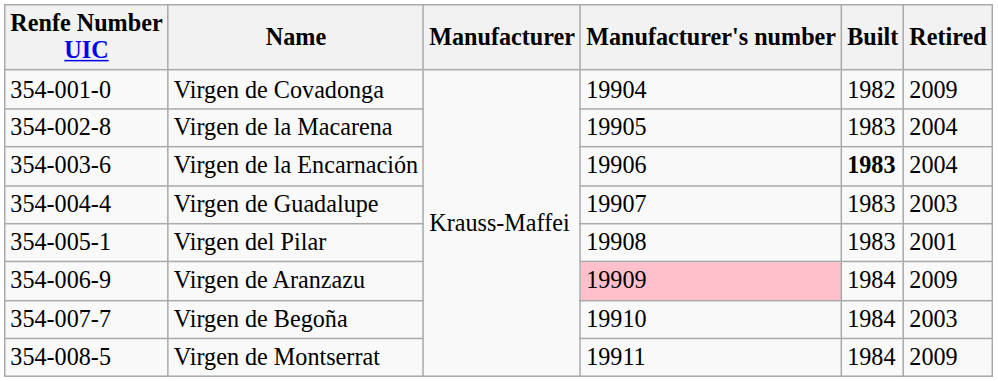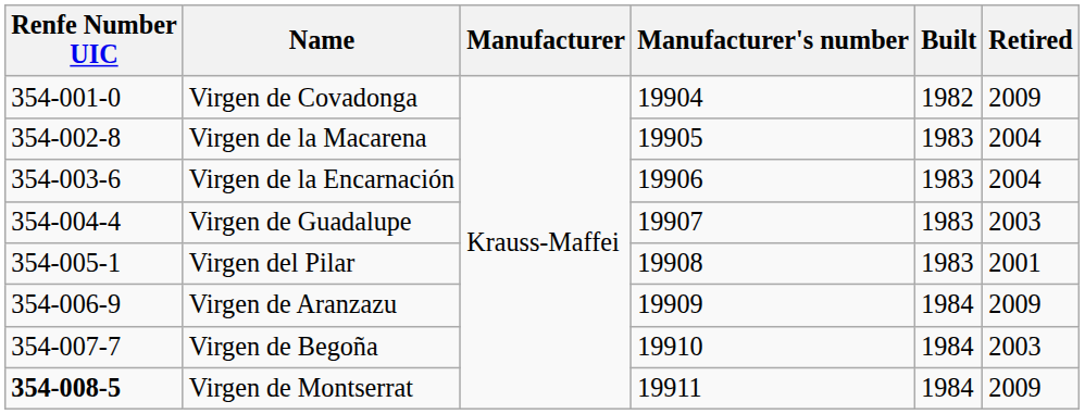Virgen de la Encarnación | Built: bold -> normal
Virgen de Aranzazu | Manufacturer's number: pink background -> no background
Virgen de Montserrat | Renfe Number UIC: normal -> bold
